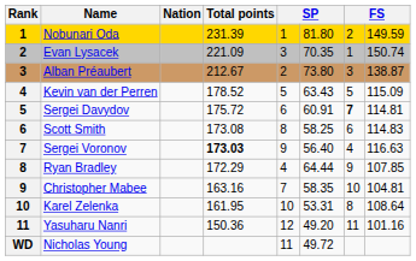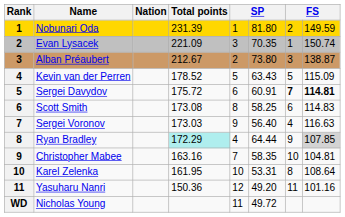Sergei Davydov | column 8: normal -> bold
Sergei Voronov | Total points: bold -> normal
Ryan Bradley | Total points: no background -> paleturquoise background
Ryan Bradley | column 8: no background -> lightgrey background
